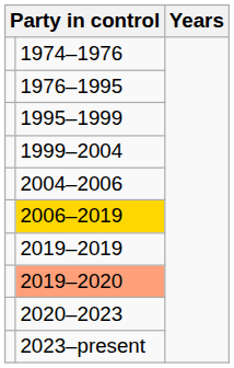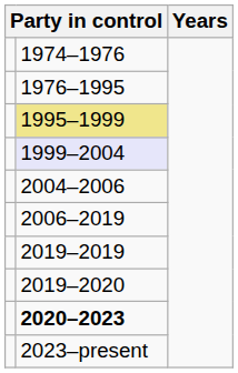1995–1999 | column 2: no background -> khaki background
1999–2004 | column 2: no background -> lavender background
2006–2019 | column 2: gold background -> no background
2019–2020 | column 2: lightsalmon background -> no background
2020–2023 | column 2: normal -> bold
